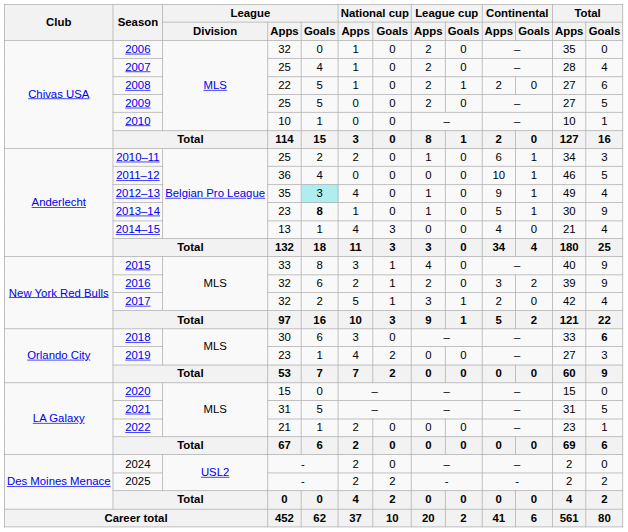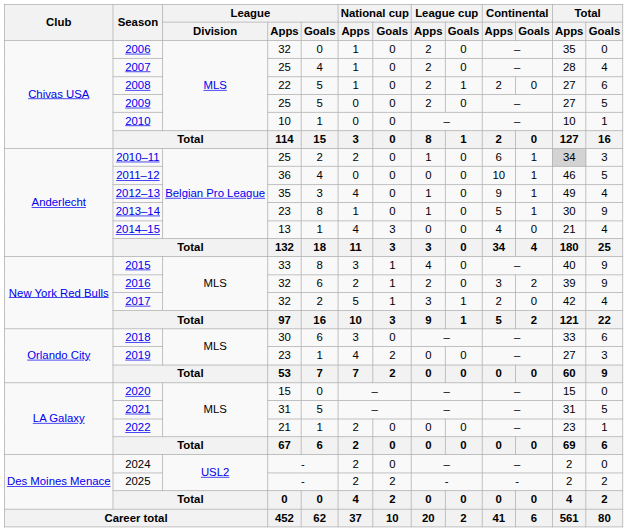2010–11 | Total / Apps: no background -> lightgrey background
2012–13 | League / Goals: paleturquoise background -> no background
2013–14 | League / Goals: bold -> normal
2018 | Total / Goals: bold -> normal
